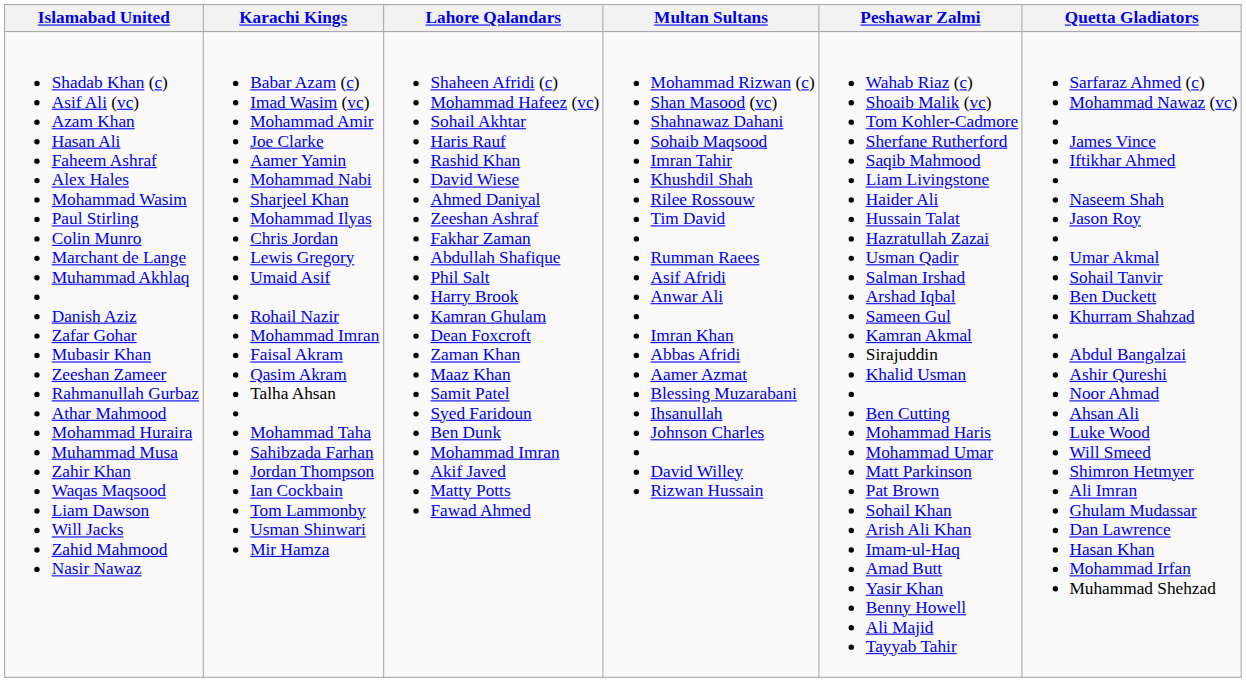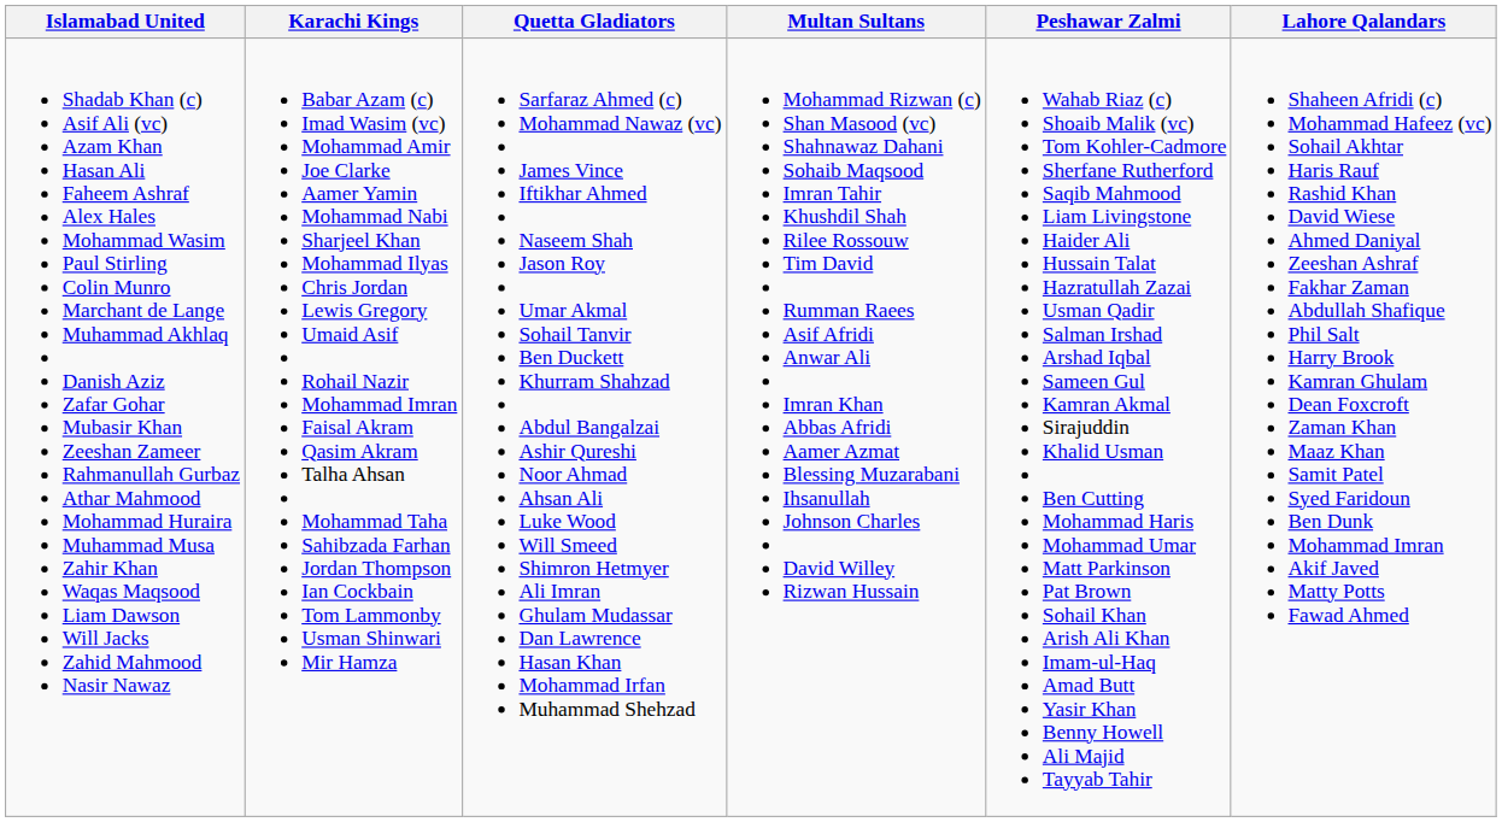columns swapped: Lahore Qalandars <-> Quetta Gladiators
